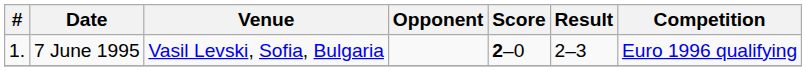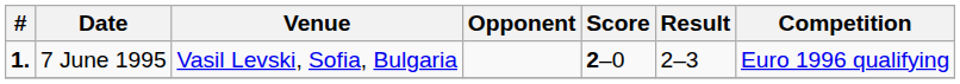7 June 1995 | #: normal -> bold
